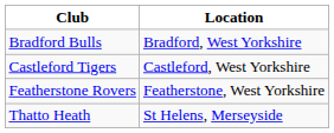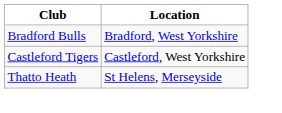- row: Featherstone Rovers | Featherstone, West Yorkshire
